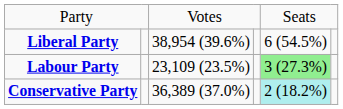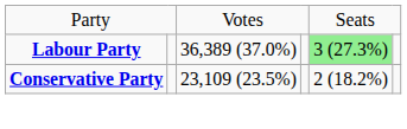- row: Liberal Party | 38,954 (39.6%) | 6 (54.5%)
Labour Party | column 3: 23,109 (23.5%) -> 36,389 (37.0%)
Conservative Party | column 3: 36,389 (37.0%) -> 23,109 (23.5%)
Conservative Party | column 5: paleturquoise background -> no background
